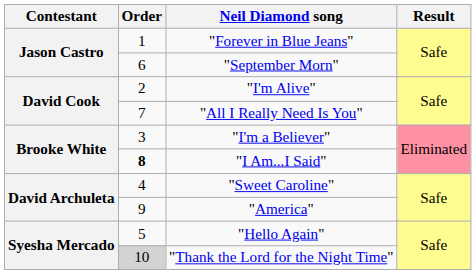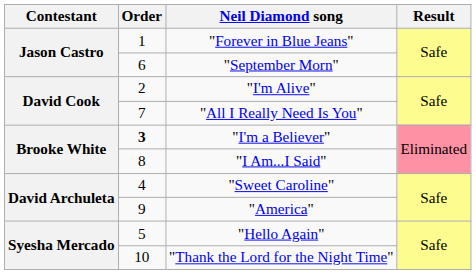"I'm a Believer" | Order: normal -> bold
"I Am...I Said" | Order: bold -> normal
"Thank the Lord for the Night Time" | Order: lightgrey background -> no background
